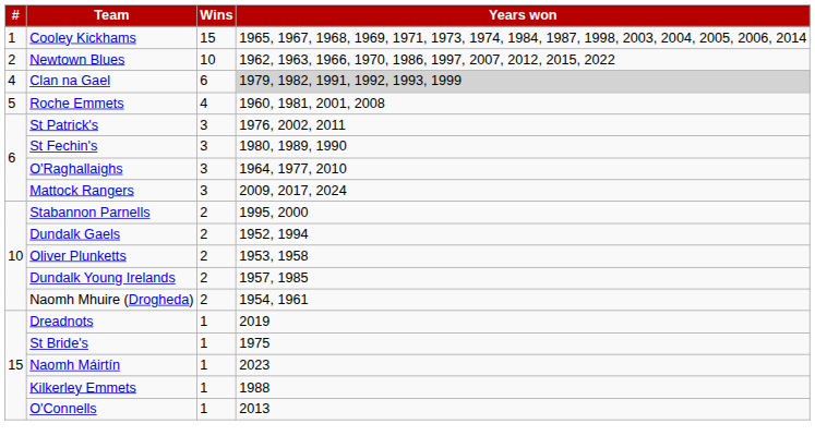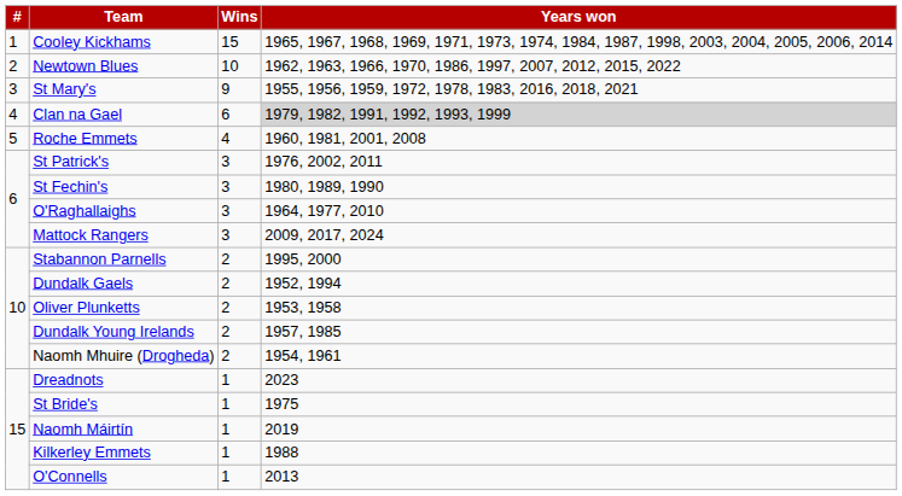+ row: 3 | St Mary's | 9 | 1955, 1956, 1959, 1972, 1978, 1983, 2016, 2018, 2021
Dreadnots | Years won: 2019 -> 2023
Naomh Máirtín | Years won: 2023 -> 2019
